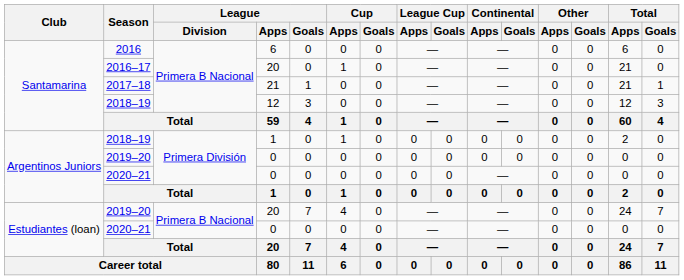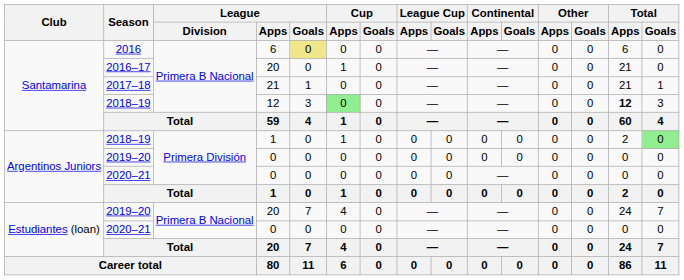2016 | League / Goals: no background -> khaki background
Santamarina / 2018–19 | Cup / Apps: no background -> lightgreen background
Santamarina / 2018–19 | Total / Apps: normal -> bold
Argentinos Juniors / 2018–19 | Total / Goals: no background -> lightgreen background
